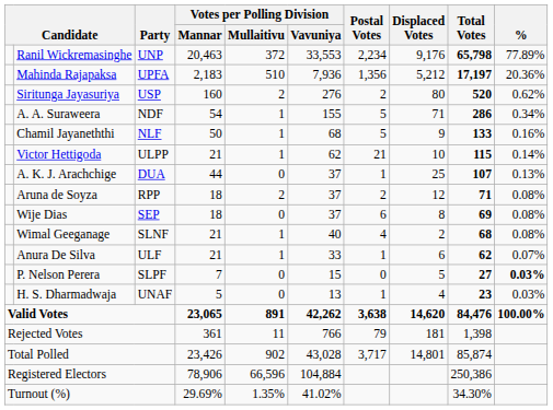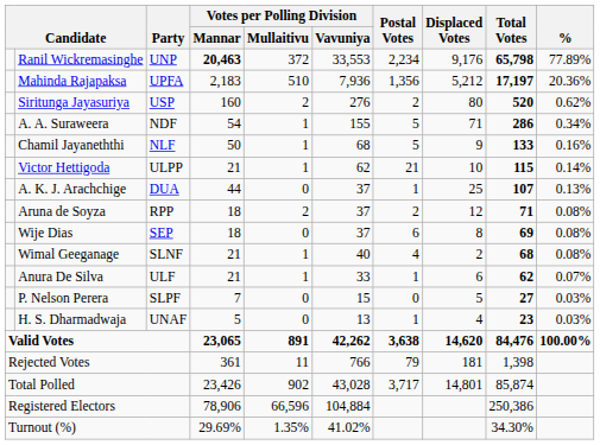Ranil Wickremasinghe | Votes per Polling Division / Mannar: normal -> bold
P. Nelson Perera | %: bold -> normal
